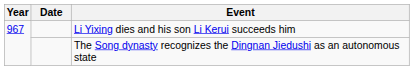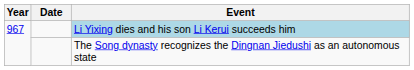Li Yixing dies and his son Li Kerui succeeds him | Event: no background -> lightblue background
